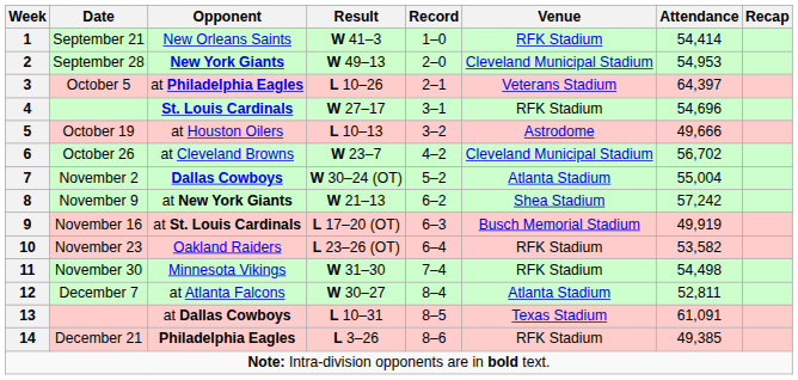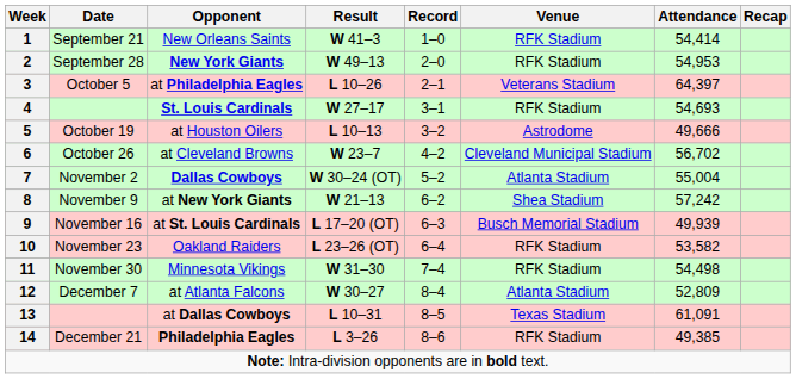2 | Venue: Cleveland Municipal Stadium -> RFK Stadium
4 | Attendance: 54,696 -> 54,693
9 | Attendance: 49,919 -> 49,939
12 | Attendance: 52,811 -> 52,809
